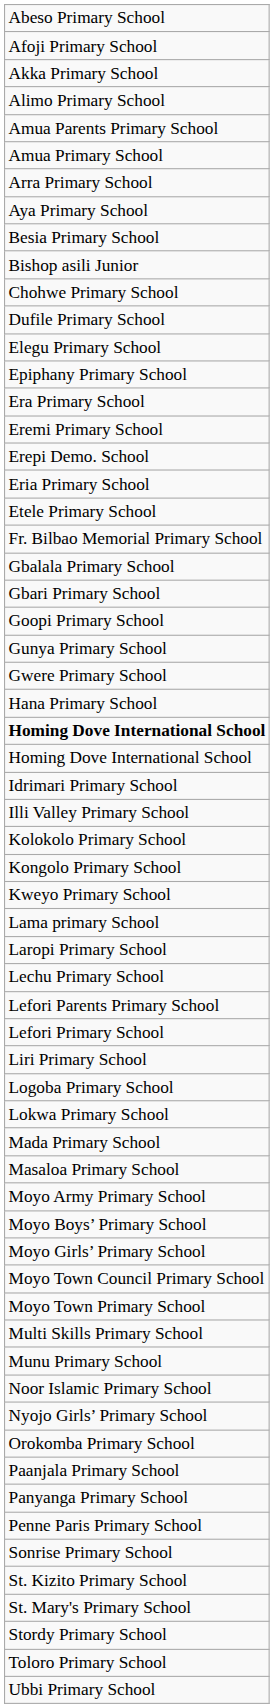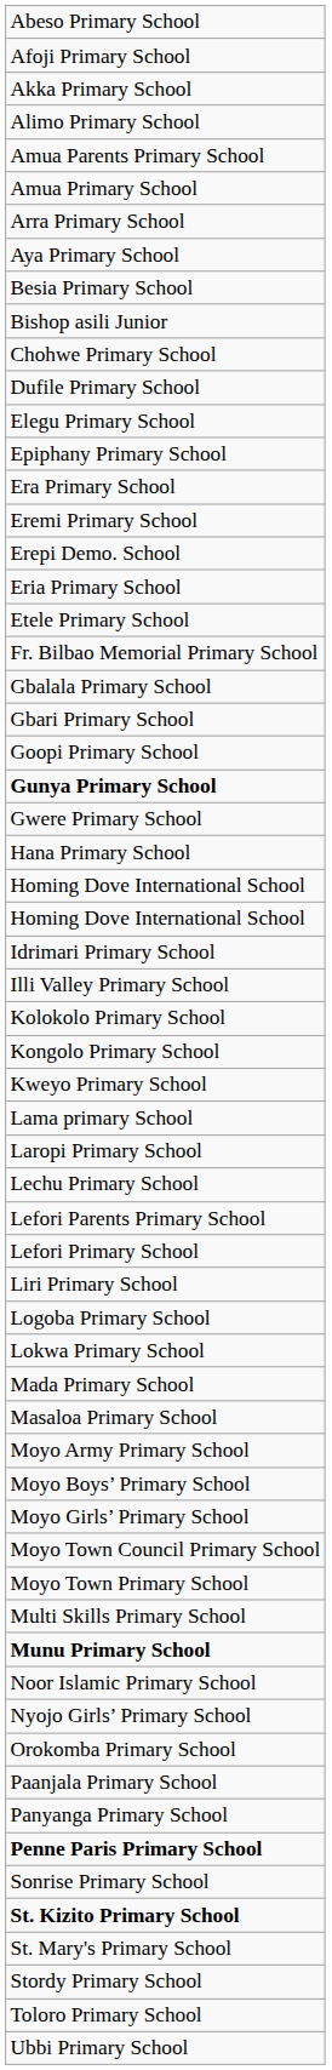row 24 | column 1: normal -> bold
row 27 | column 1: bold -> normal
row 50 | column 1: normal -> bold
row 56 | column 1: normal -> bold
row 58 | column 1: normal -> bold
